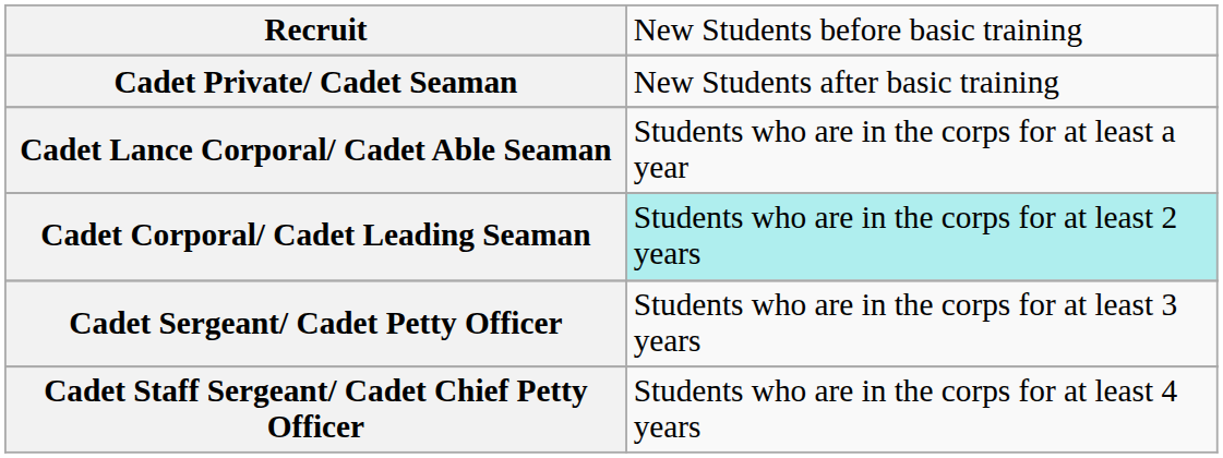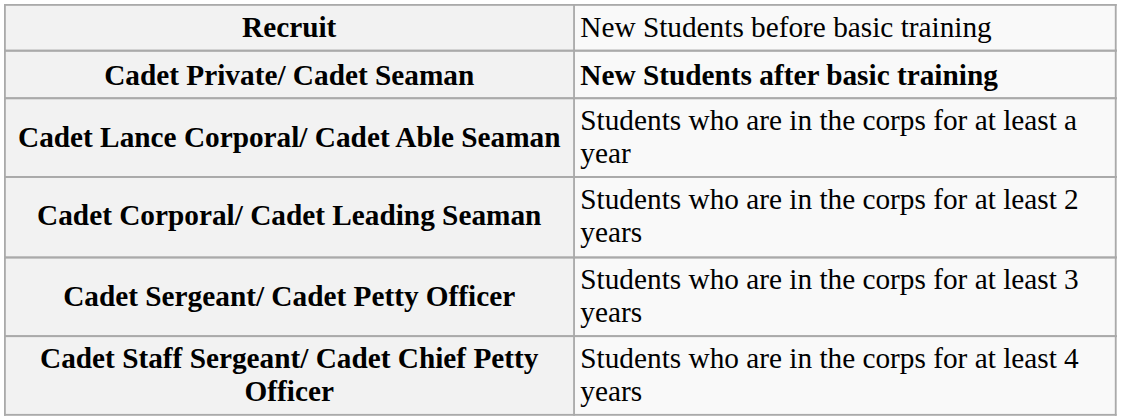Cadet Private/ Cadet Seaman | column 2: normal -> bold
Cadet Corporal/ Cadet Leading Seaman | column 2: paleturquoise background -> no background
